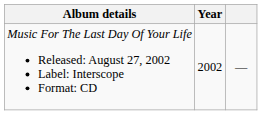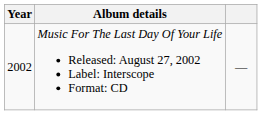columns swapped: Year <-> Album details
